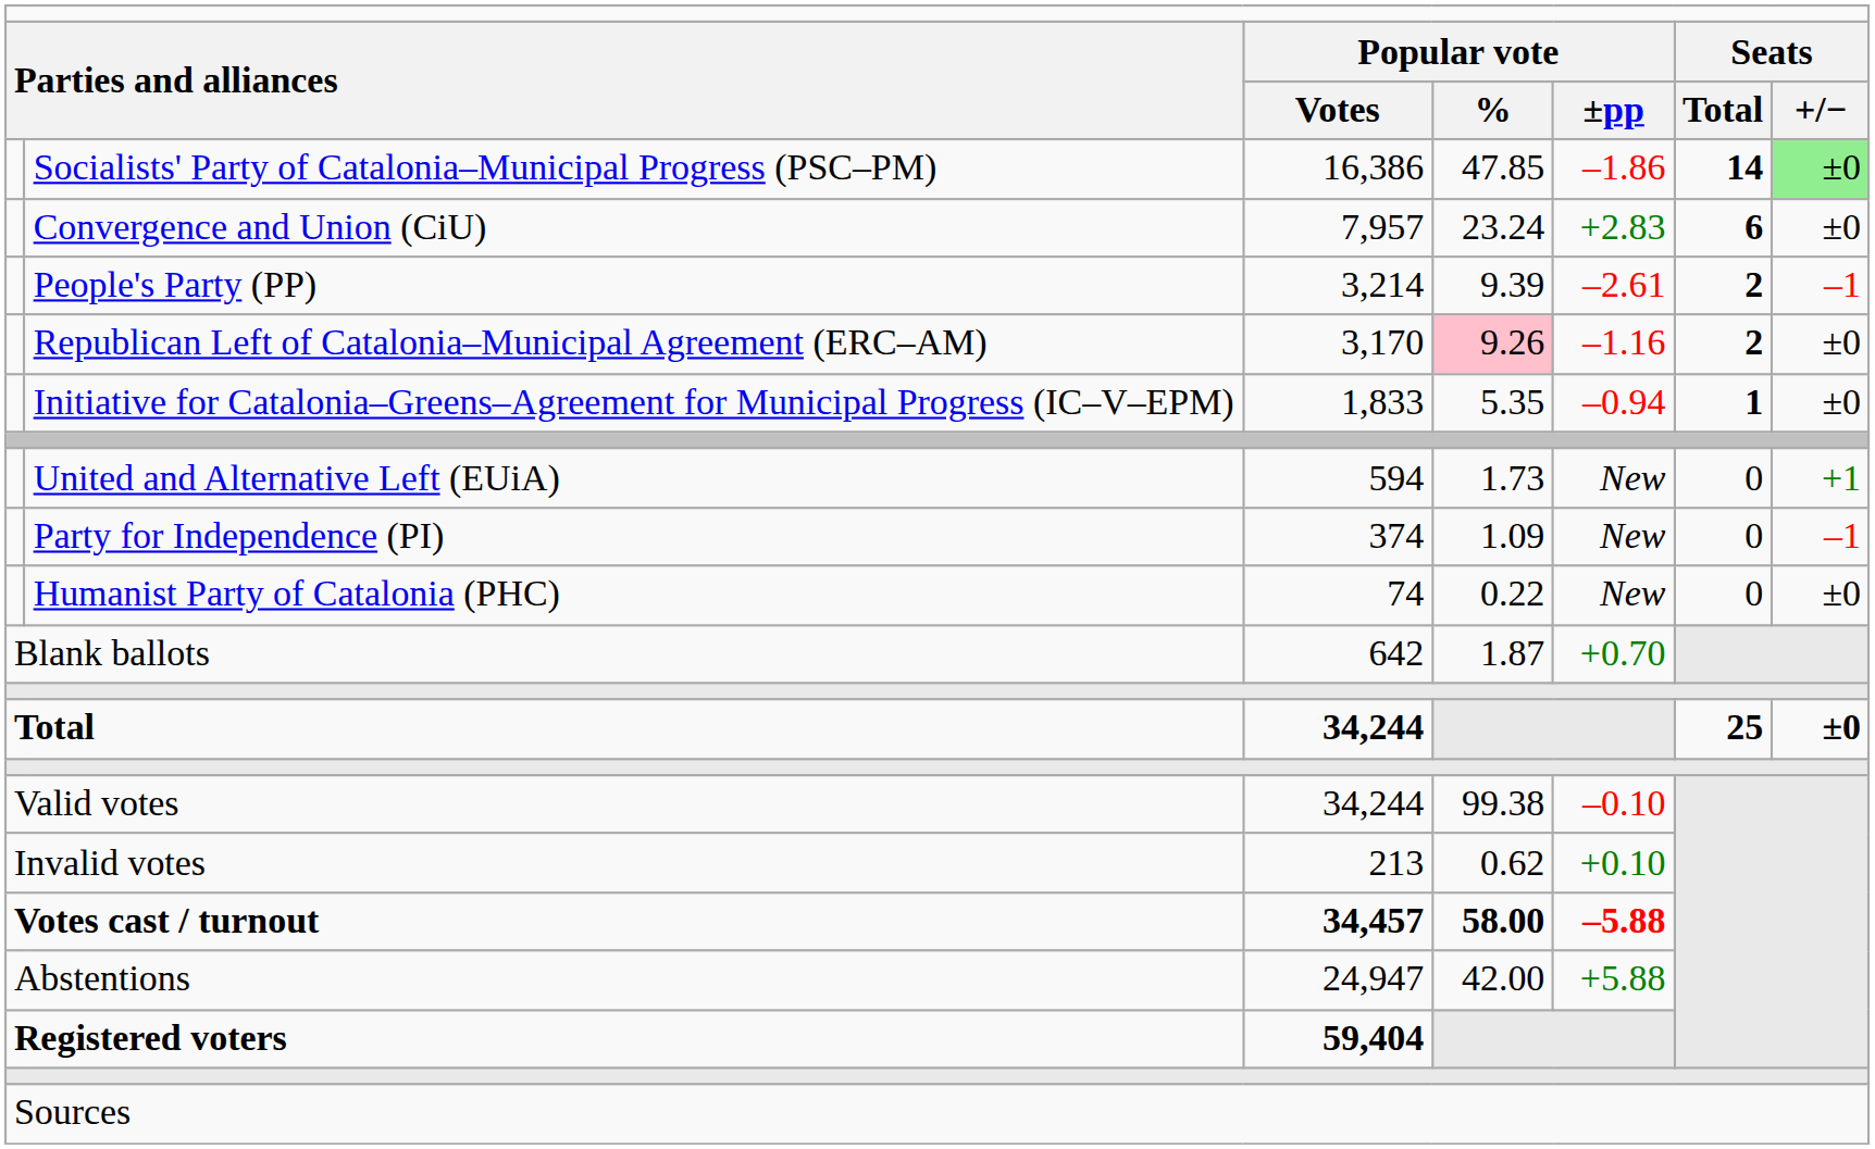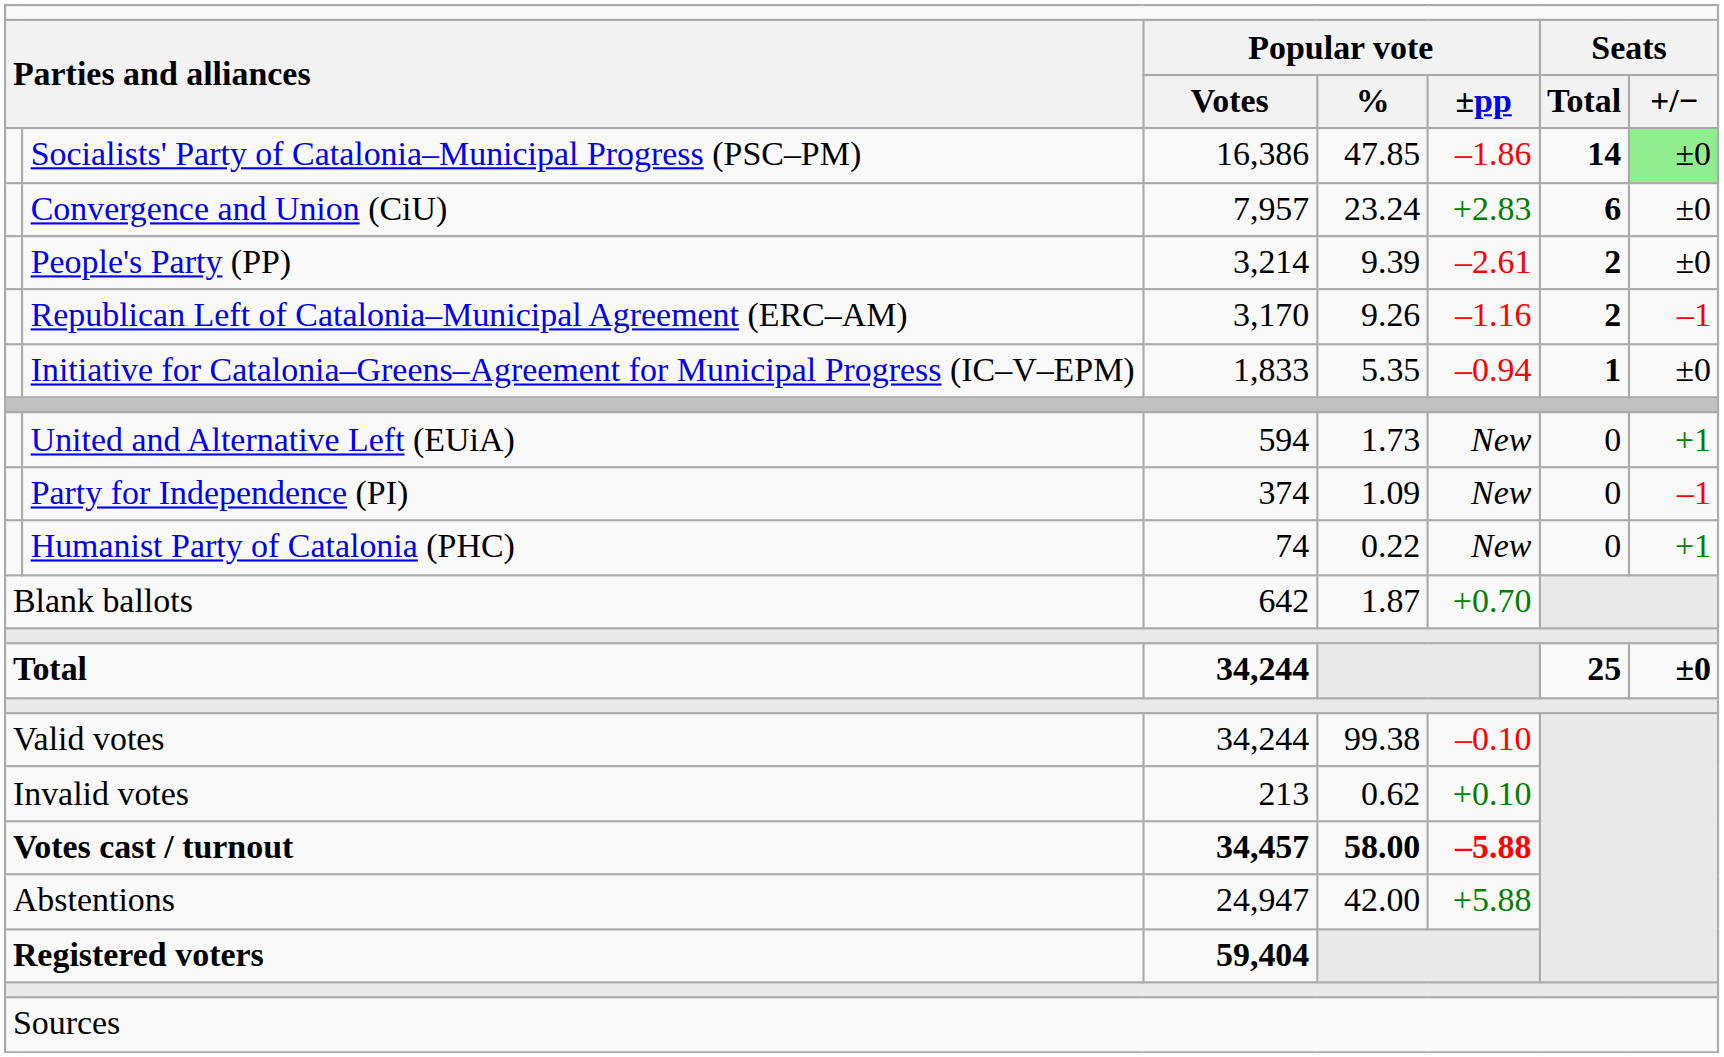People's Party (PP) | column 7: –1 -> ±0
Republican Left of Catalonia–Municipal Agreement (ERC–AM) | column 4: pink background -> no background
Republican Left of Catalonia–Municipal Agreement (ERC–AM) | column 7: ±0 -> –1
Humanist Party of Catalonia (PHC) | column 7: ±0 -> +1
